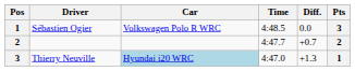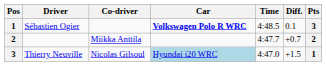+ column: Co-driver | Miikka Anttila | Nicolas Gilsoul
Sébastien Ogier | Car: normal -> bold
Sébastien Ogier | Diff.: 0.0 -> 0.1
Thierry Neuville | Diff.: +1.3 -> +1.5
